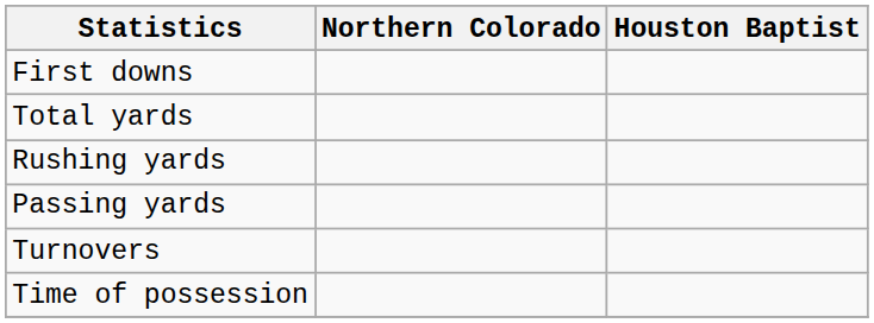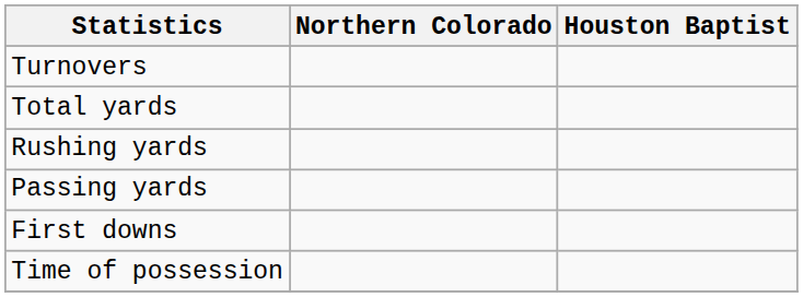rows swapped: First downs <-> Turnovers
